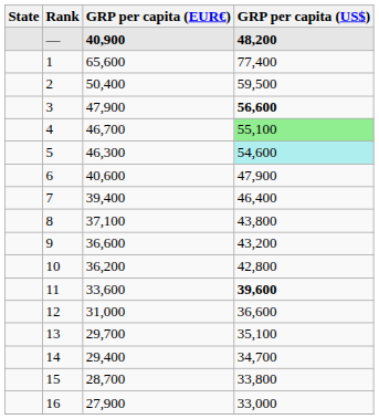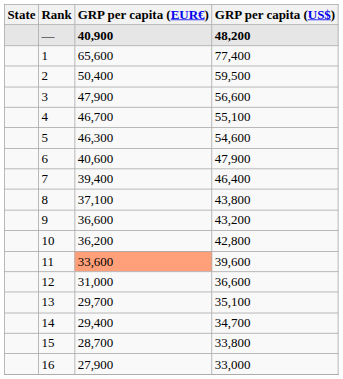3 | GRP per capita (US$): bold -> normal
4 | GRP per capita (US$): lightgreen background -> no background
5 | GRP per capita (US$): paleturquoise background -> no background
11 | GRP per capita (EUR€): no background -> lightsalmon background
11 | GRP per capita (US$): bold -> normal
